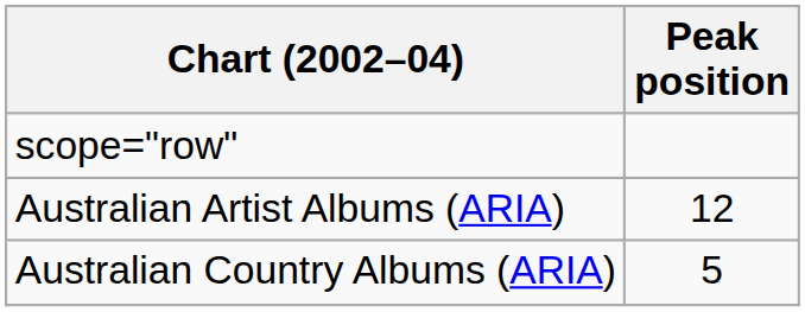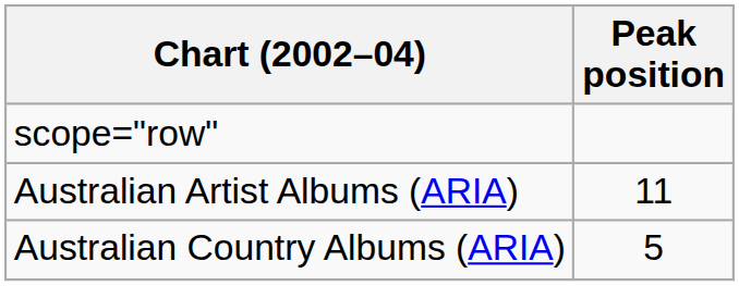Australian Artist Albums (ARIA) | Peak position: 12 -> 11
